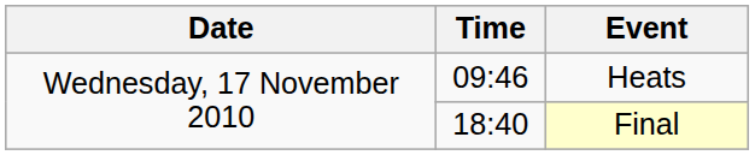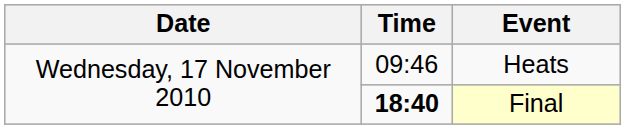Final | Time: normal -> bold
